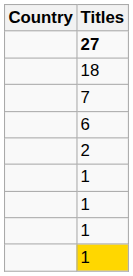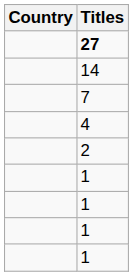row 3 | Titles: 18 -> 14
row 5 | Titles: 6 -> 4
row 10 | Titles: gold background -> no background
